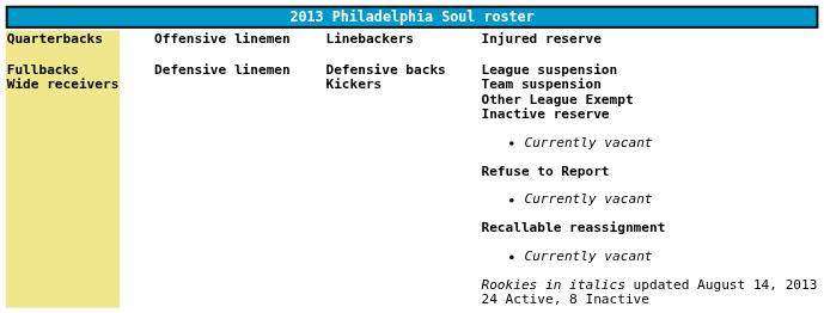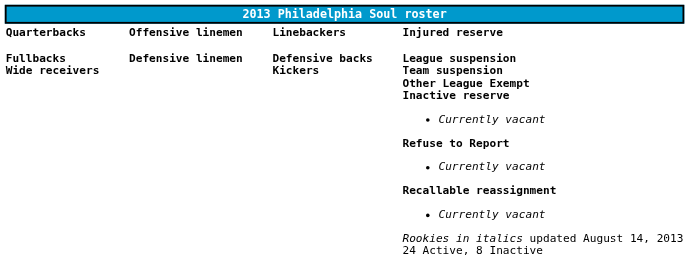Quarterbacks Fullbacks Wide receivers | column 1: khaki background -> no background
